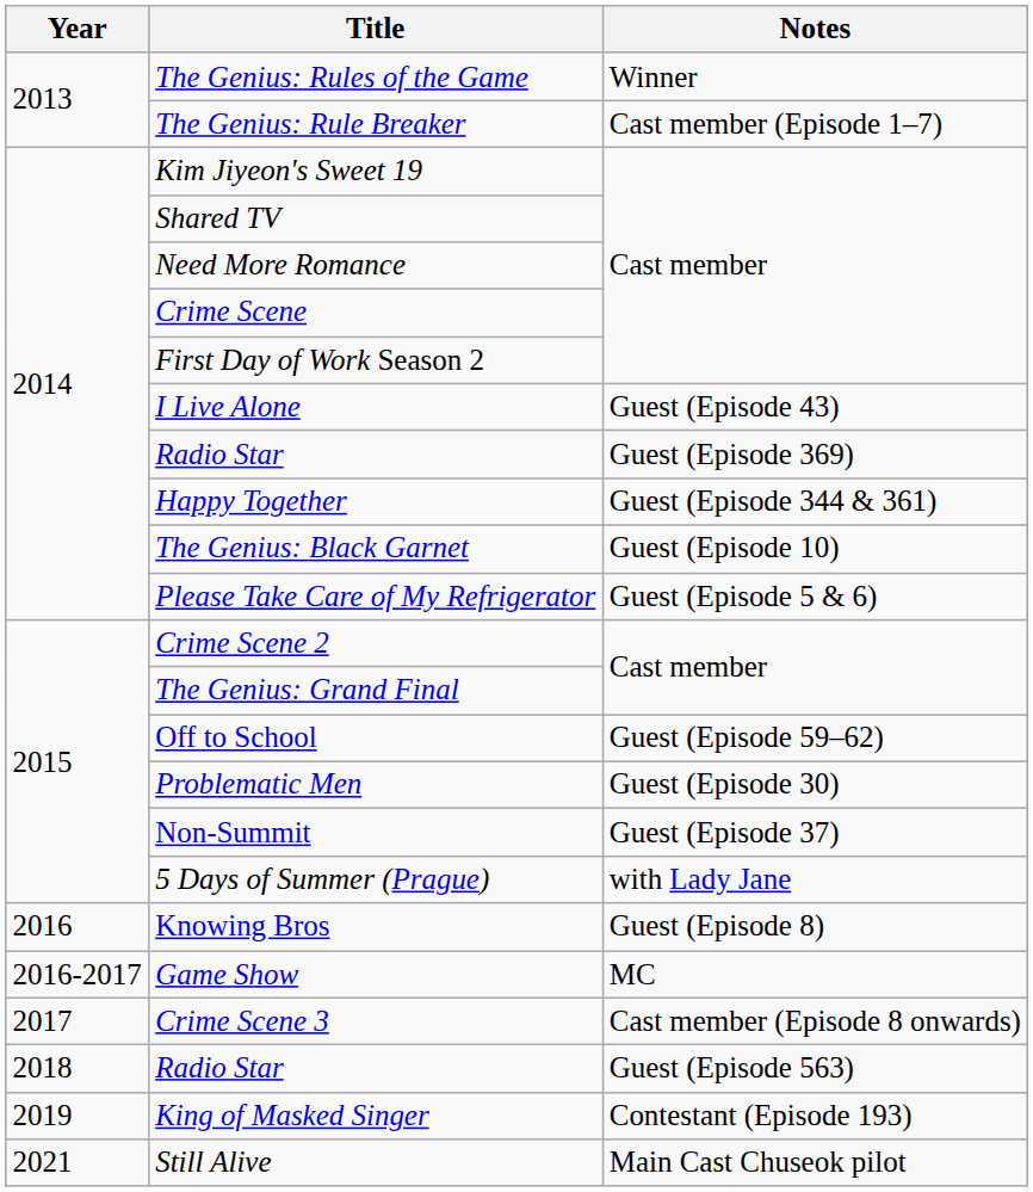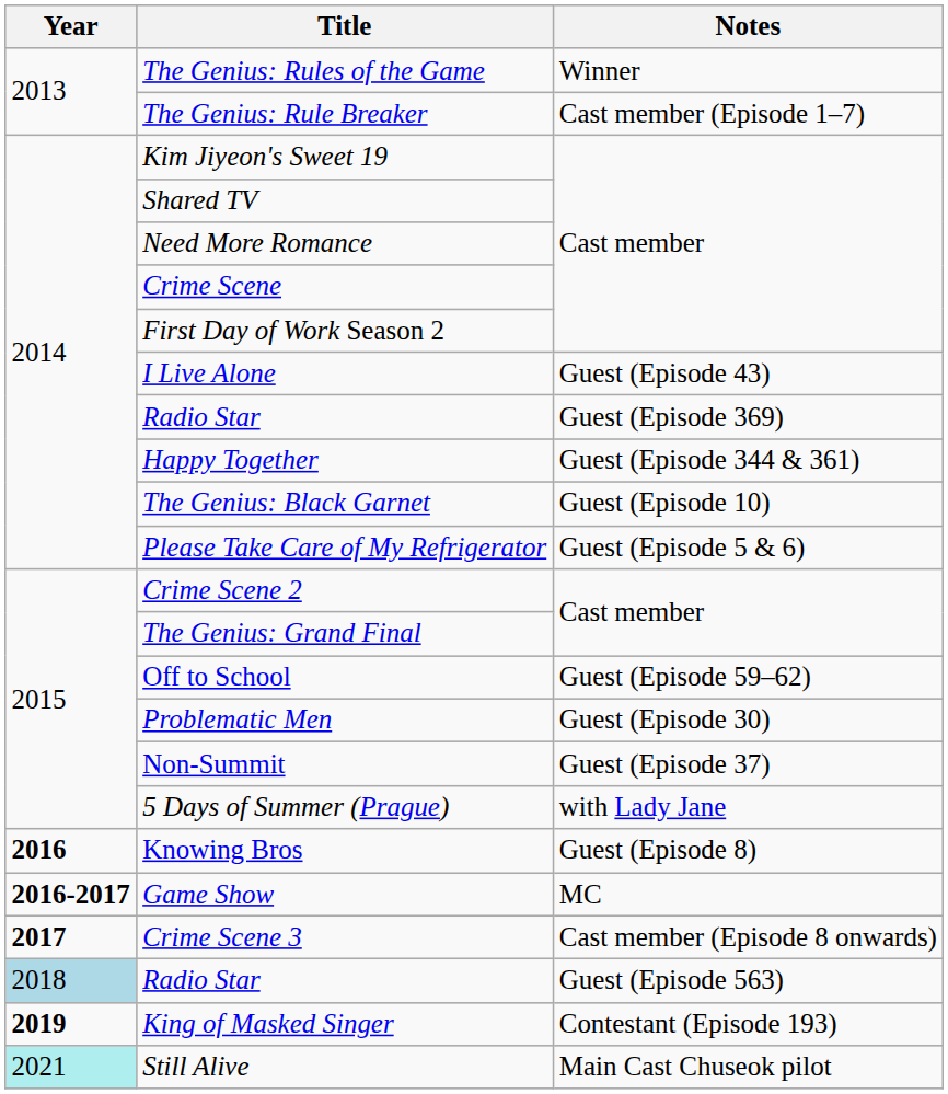Knowing Bros | Year: normal -> bold
Game Show | Year: normal -> bold
Crime Scene 3 | Year: normal -> bold
Radio Star / Guest (Episode 563) | Year: no background -> lightblue background
King of Masked Singer | Year: normal -> bold
Still Alive | Year: no background -> paleturquoise background
